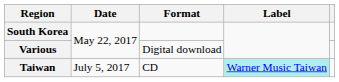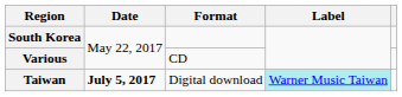Various | Format: Digital download -> CD
Taiwan | Date: normal -> bold
Taiwan | Format: CD -> Digital download
